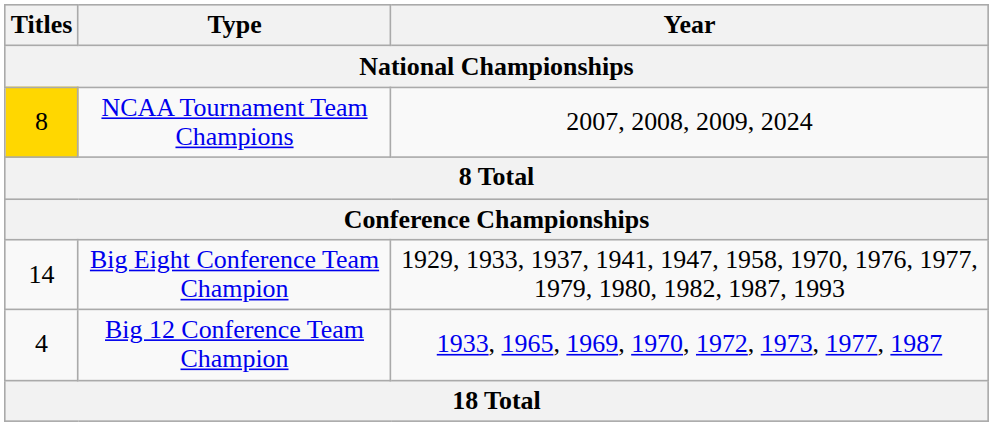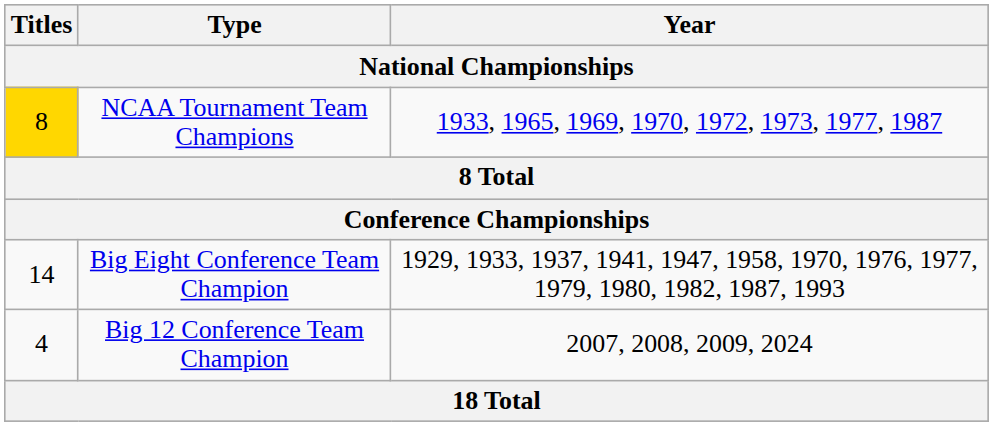NCAA Tournament Team Champions | Year / National Championships: 2007, 2008, 2009, 2024 -> 1933, 1965, 1969, 1970, 1972, 1973, 1977, 1987
Big 12 Conference Team Champion | Year / National Championships: 1933, 1965, 1969, 1970, 1972, 1973, 1977, 1987 -> 2007, 2008, 2009, 2024
